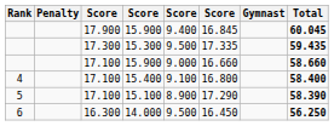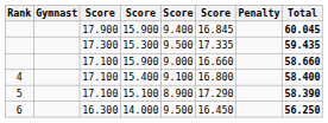columns swapped: Gymnast <-> Penalty
